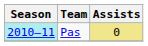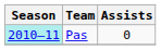Pas | Assists: khaki background -> no background
